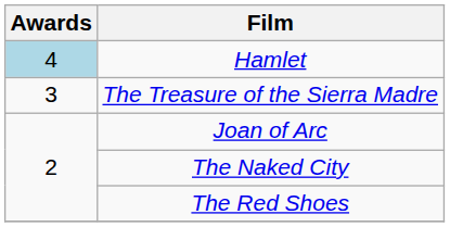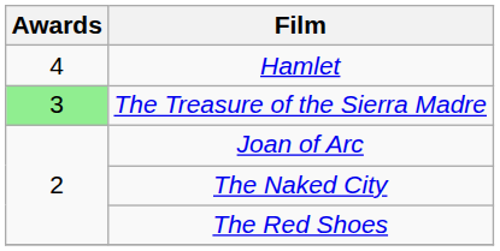Hamlet | Awards: lightblue background -> no background
The Treasure of the Sierra Madre | Awards: no background -> lightgreen background
